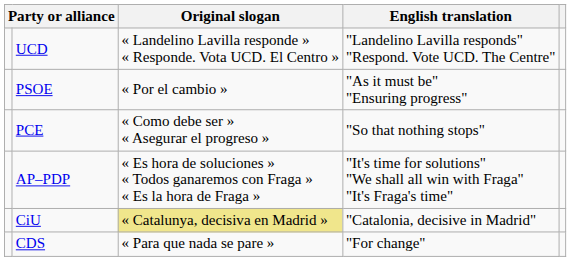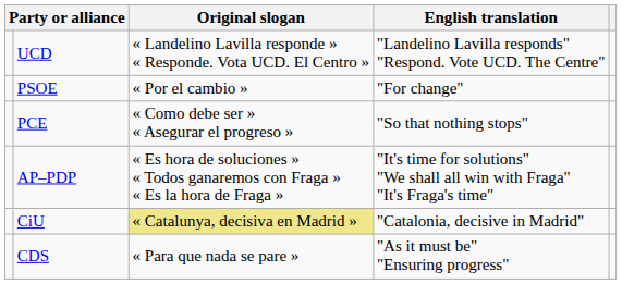PSOE | English translation: "As it must be" "Ensuring progress" -> "For change"
CDS | English translation: "For change" -> "As it must be" "Ensuring progress"
